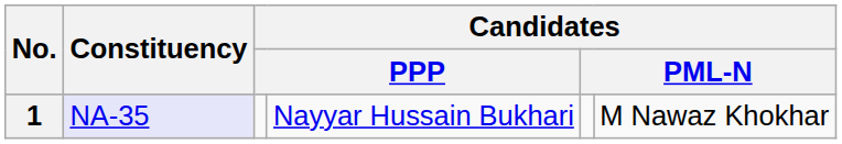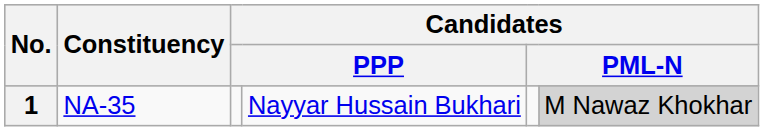1 | Constituency: lavender background -> no background
1 | column 6: no background -> lightgrey background
